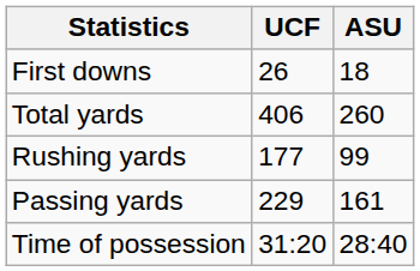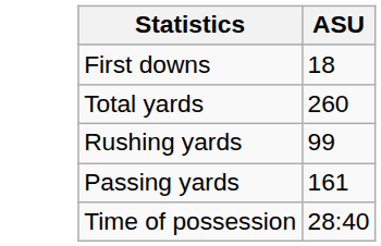- column: UCF | 26 | 406 | 177 | 229 | 31:20
